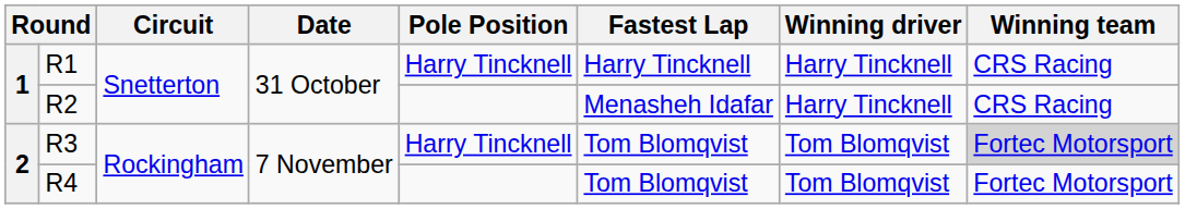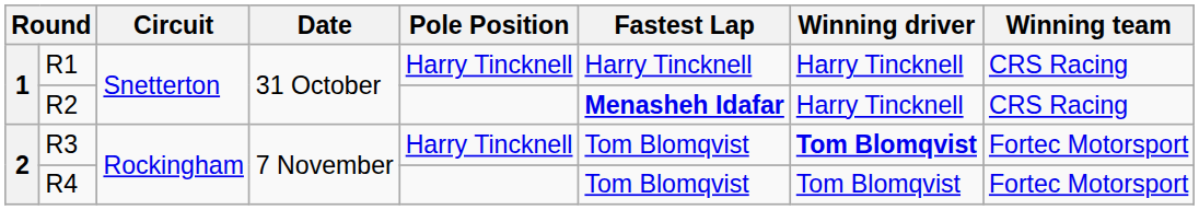R2 | Fastest Lap: normal -> bold
R3 | Winning driver: normal -> bold
R3 | Winning team: lightgrey background -> no background
